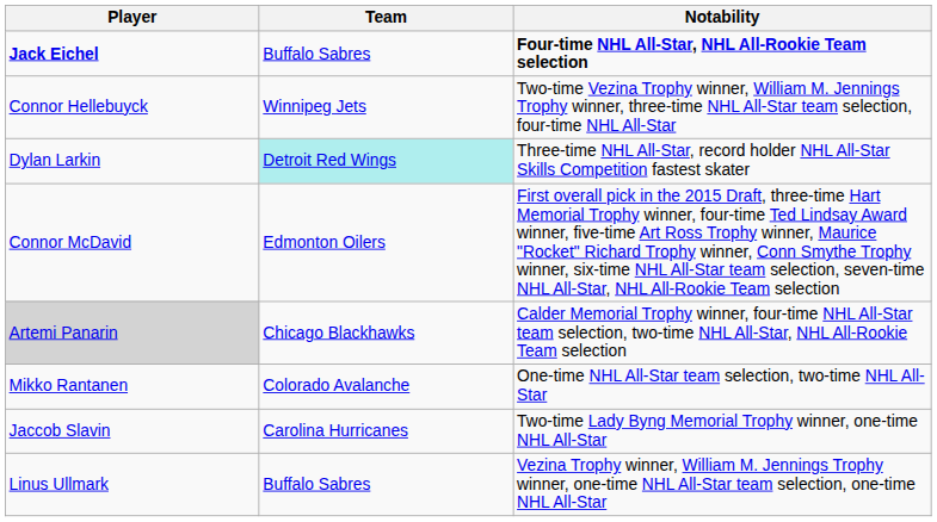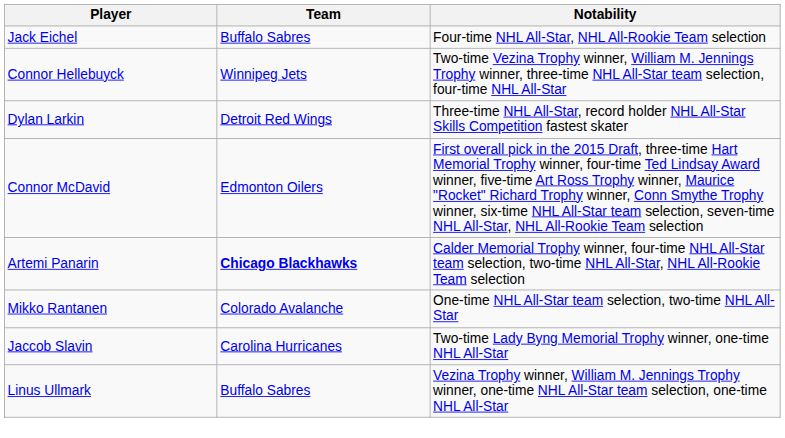row 2 | Player: bold -> normal
row 2 | Notability: bold -> normal
row 4 | Team: paleturquoise background -> no background
row 6 | Player: lightgrey background -> no background
row 6 | Team: normal -> bold
